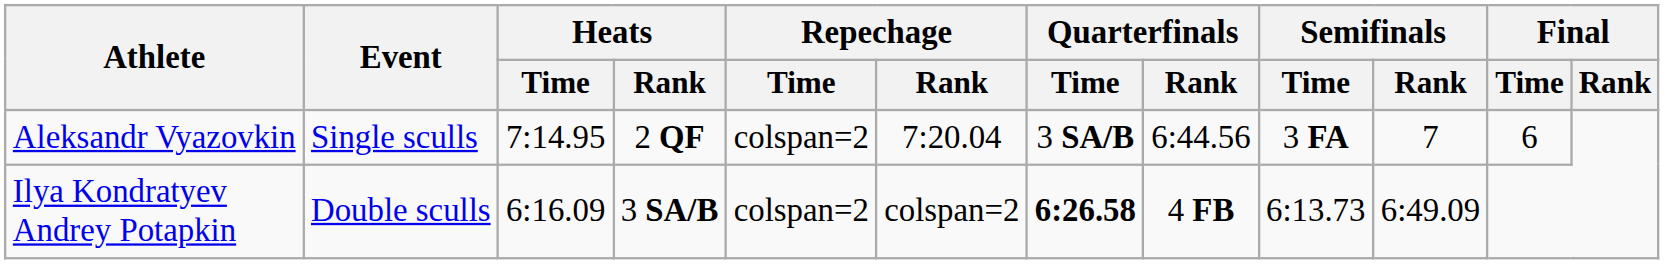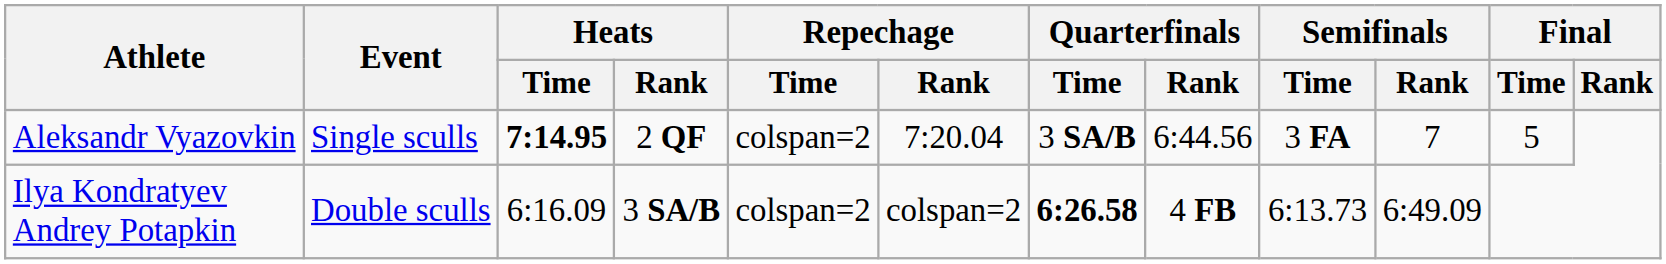Aleksandr Vyazovkin | Heats / Time: normal -> bold
Aleksandr Vyazovkin | Final / Time: 6 -> 5
